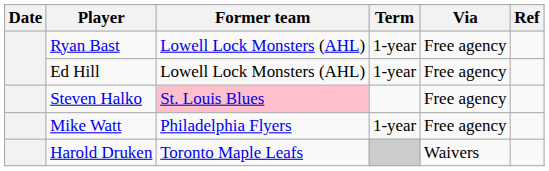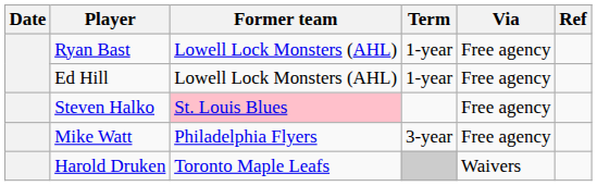Mike Watt | Term: 1-year -> 3-year
